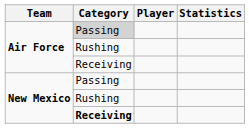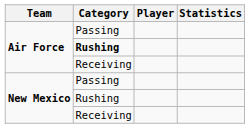Air Force / Passing | Category: lightgrey background -> no background
Air Force / Rushing | Category: normal -> bold
New Mexico / Receiving | Category: bold -> normal
